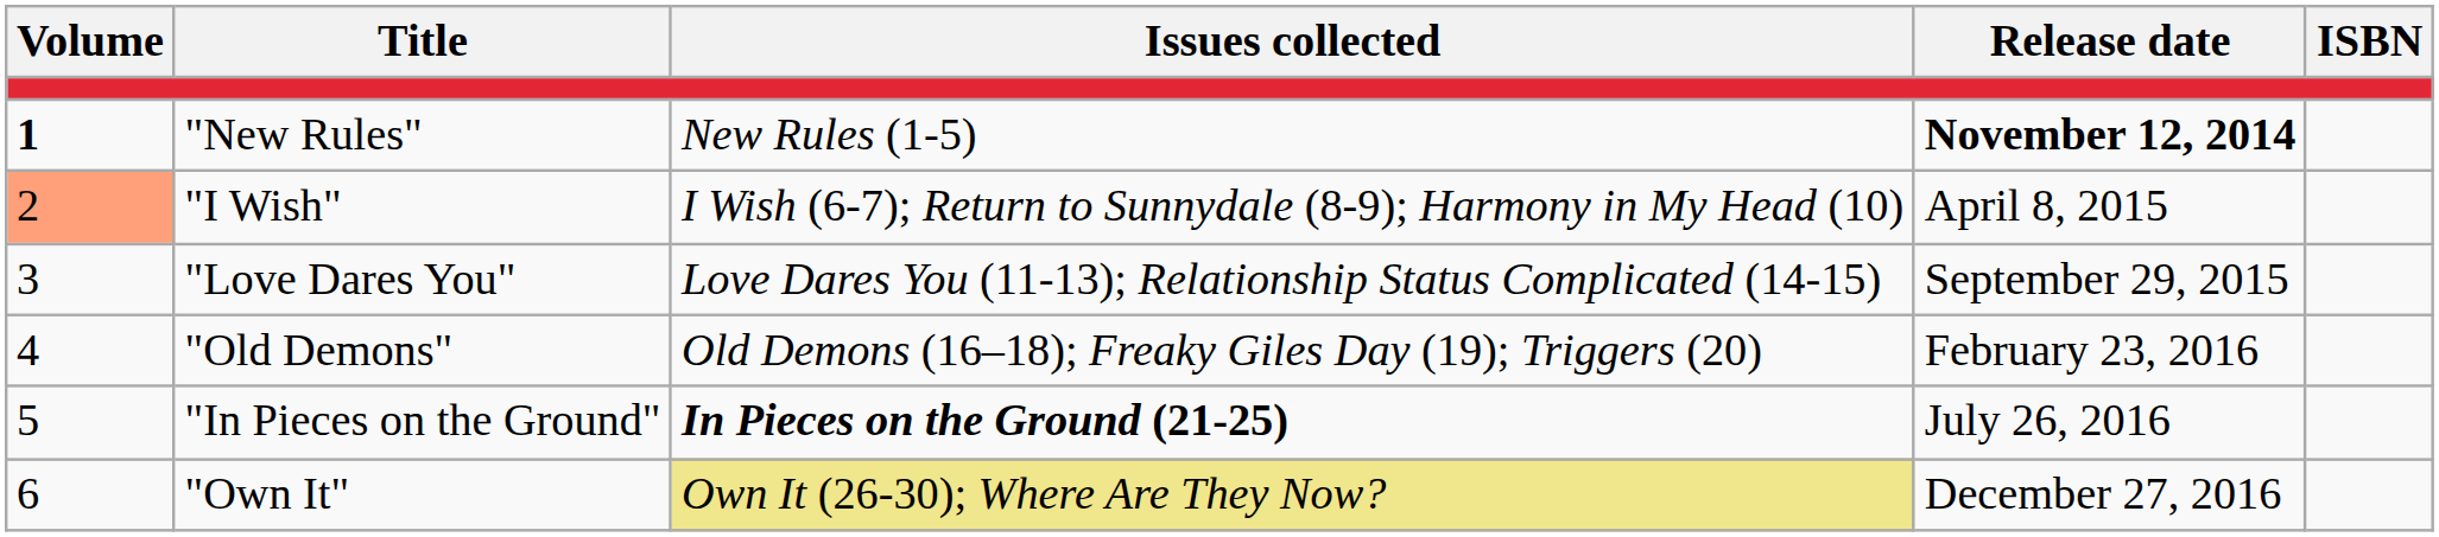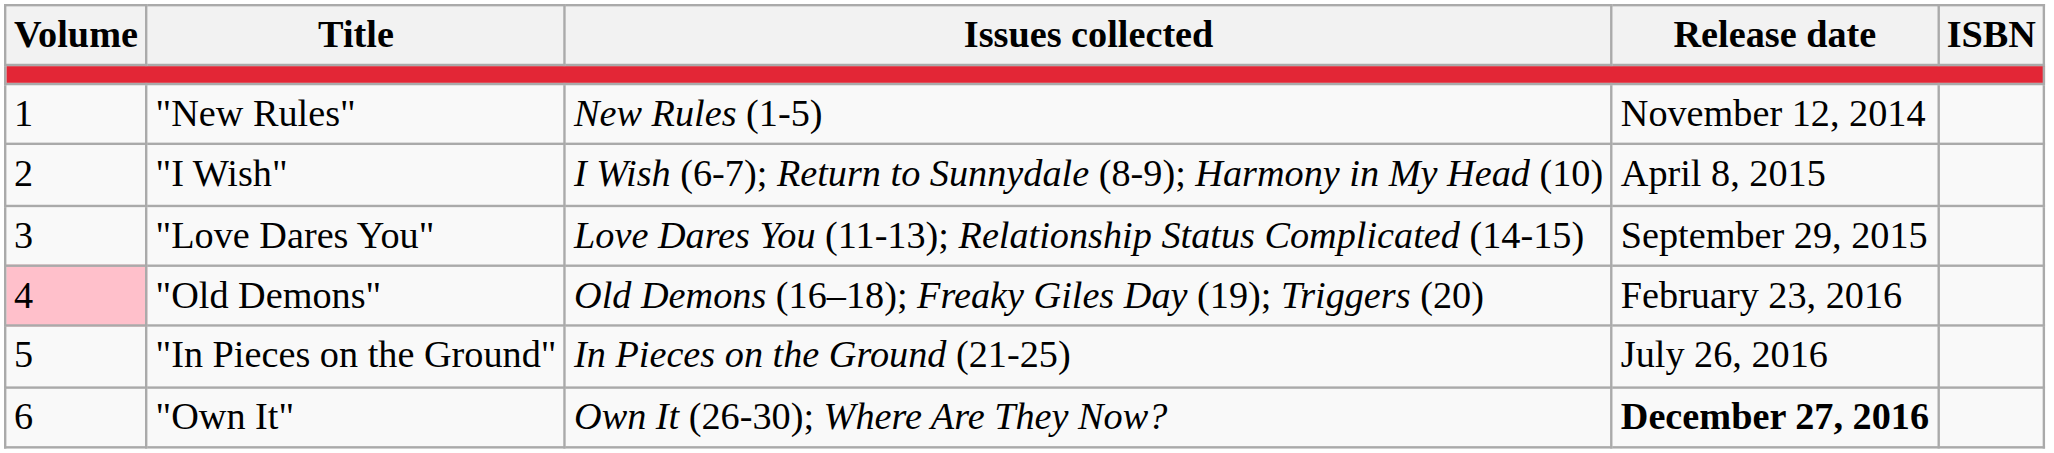"New Rules" | Volume: bold -> normal
"New Rules" | Release date: bold -> normal
"I Wish" | Volume: lightsalmon background -> no background
"Old Demons" | Volume: no background -> pink background
"In Pieces on the Ground" | Issues collected: bold -> normal
"Own It" | Issues collected: khaki background -> no background
"Own It" | Release date: normal -> bold
